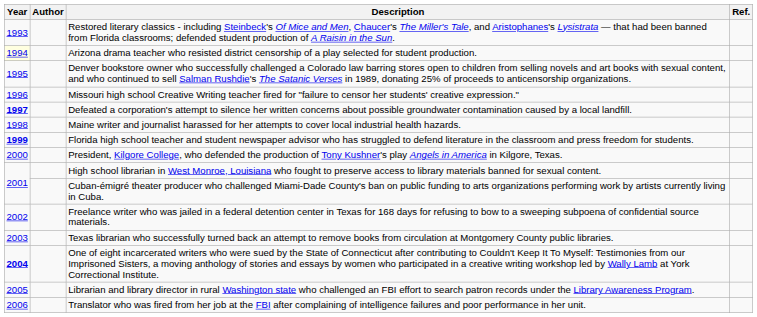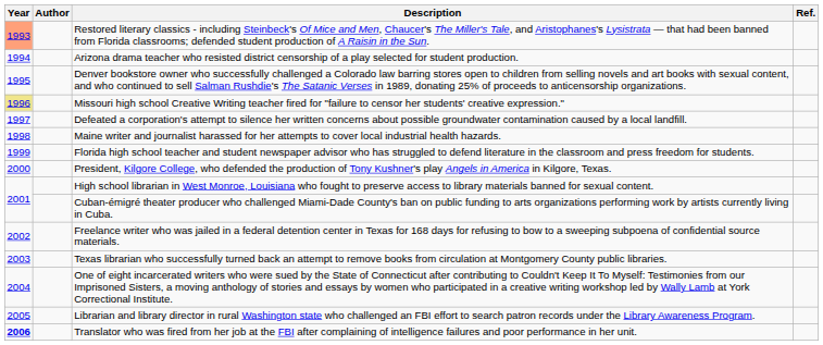row 2 | Year: no background -> lightsalmon background
row 3 | Year: lightyellow background -> no background
row 5 | Year: no background -> khaki background
row 6 | Year: bold -> normal
row 8 | Year: bold -> normal
row 14 | Year: bold -> normal
row 16 | Year: normal -> bold
